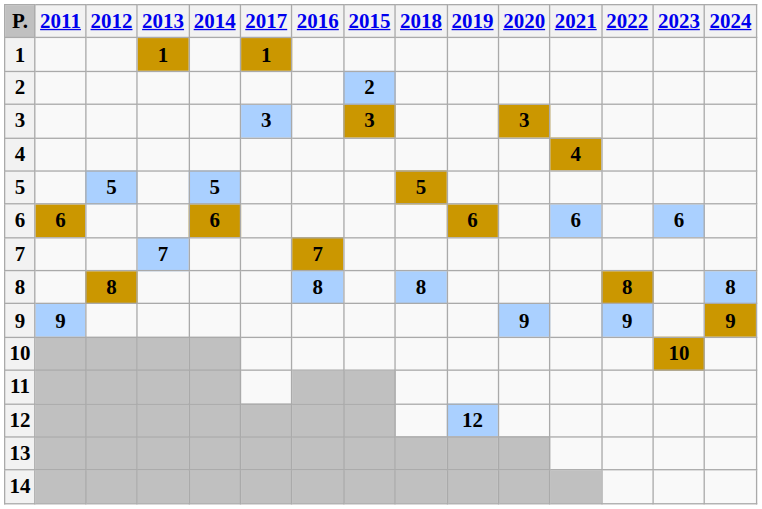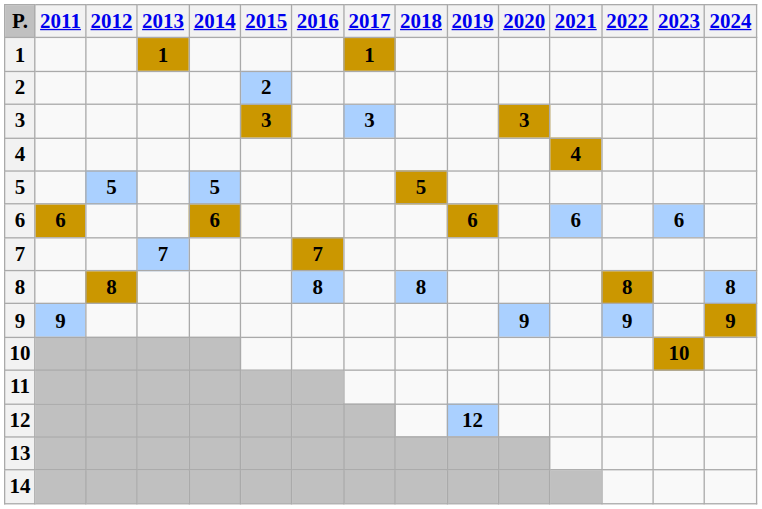columns swapped: 2015 <-> 2017
